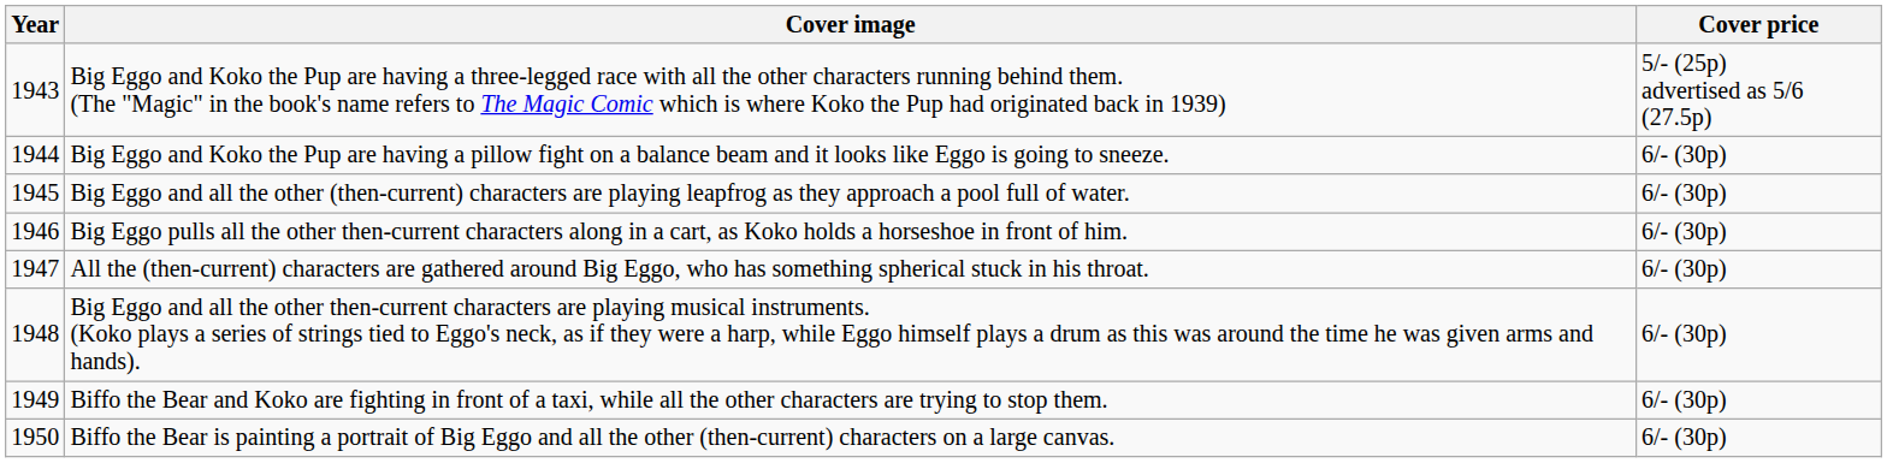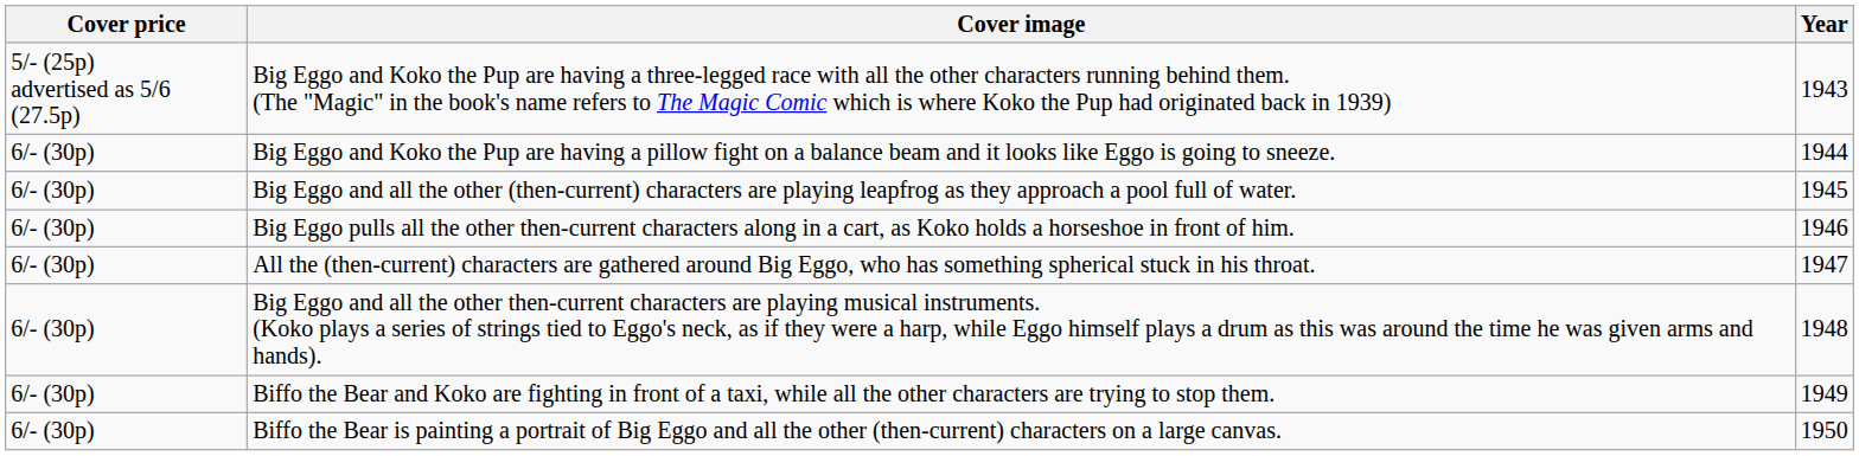columns swapped: Year <-> Cover price
